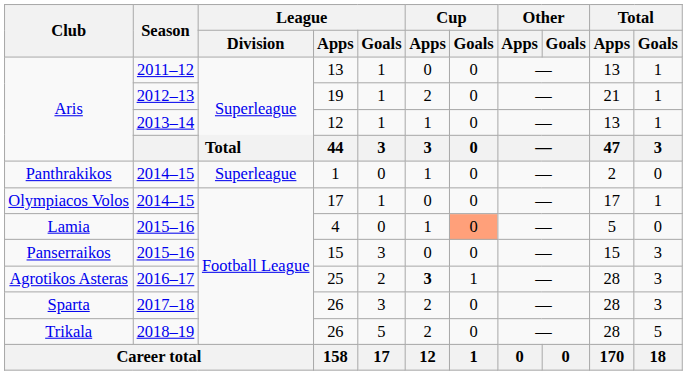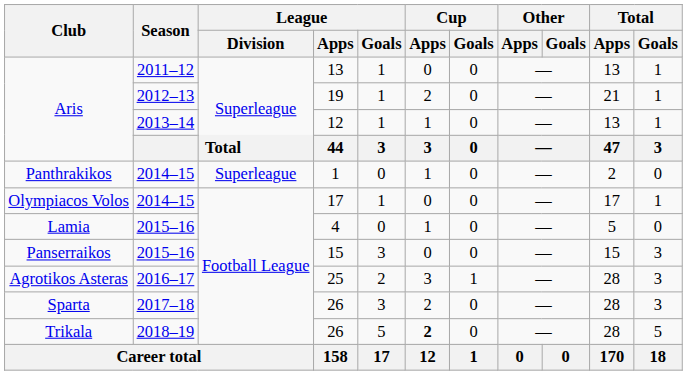4 | Cup / Goals: lightsalmon background -> no background
25 | Cup / Apps: bold -> normal
Trikala / 26 | Cup / Apps: normal -> bold
